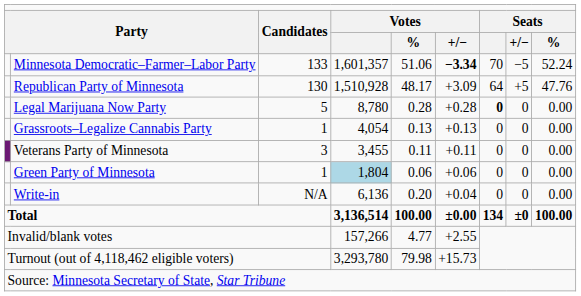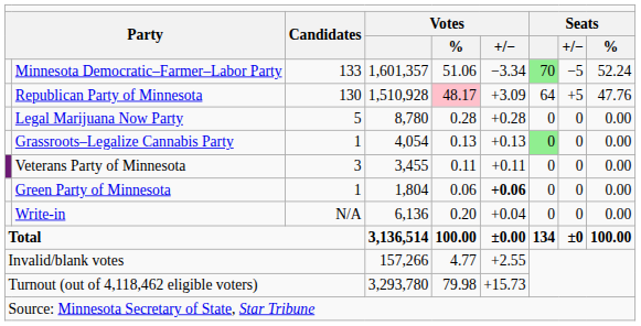Minnesota Democratic–Farmer–Labor Party | column 6: bold -> normal
Minnesota Democratic–Farmer–Labor Party | column 7: no background -> lightgreen background
Republican Party of Minnesota | column 5: no background -> pink background
Legal Marijuana Now Party | column 7: bold -> normal
Grassroots–Legalize Cannabis Party | column 7: no background -> lightgreen background
Green Party of Minnesota | column 4: lightblue background -> no background
Green Party of Minnesota | column 6: normal -> bold
